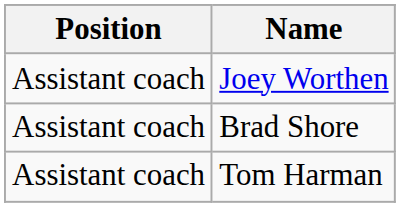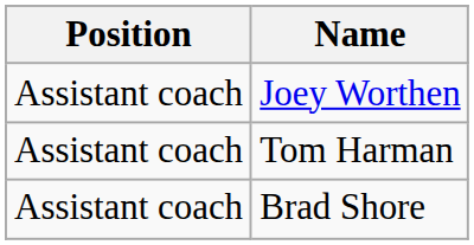rows swapped: Tom Harman <-> Brad Shore
